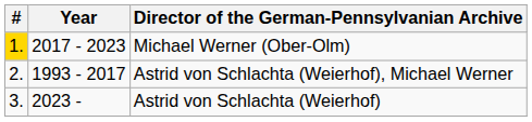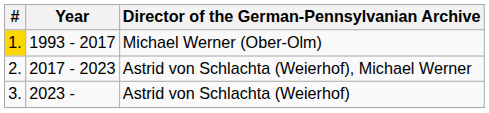Michael Werner (Ober-Olm) | Year: 2017 - 2023 -> 1993 - 2017
Astrid von Schlachta (Weierhof), Michael Werner | Year: 1993 - 2017 -> 2017 - 2023
